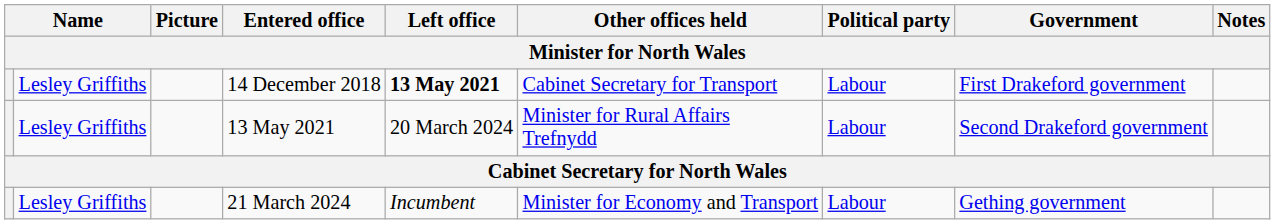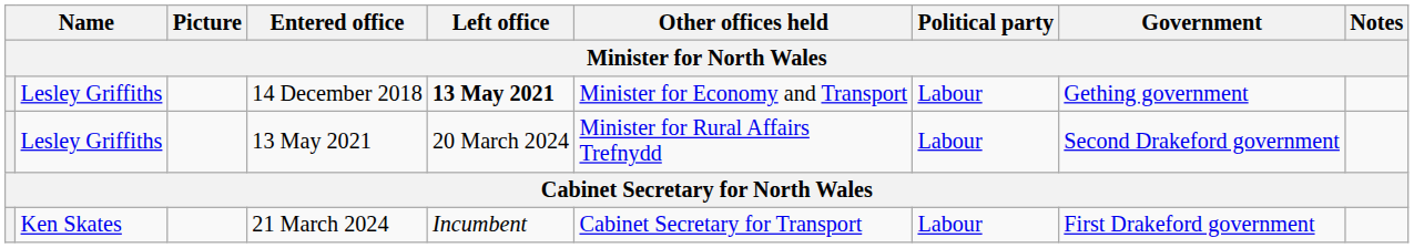14 December 2018 | Other offices held: Cabinet Secretary for Transport -> Minister for Economy and Transport
14 December 2018 | Government: First Drakeford government -> Gething government
21 March 2024 | column 2: Lesley Griffiths -> Ken Skates
21 March 2024 | Other offices held: Minister for Economy and Transport -> Cabinet Secretary for Transport
21 March 2024 | Government: Gething government -> First Drakeford government
